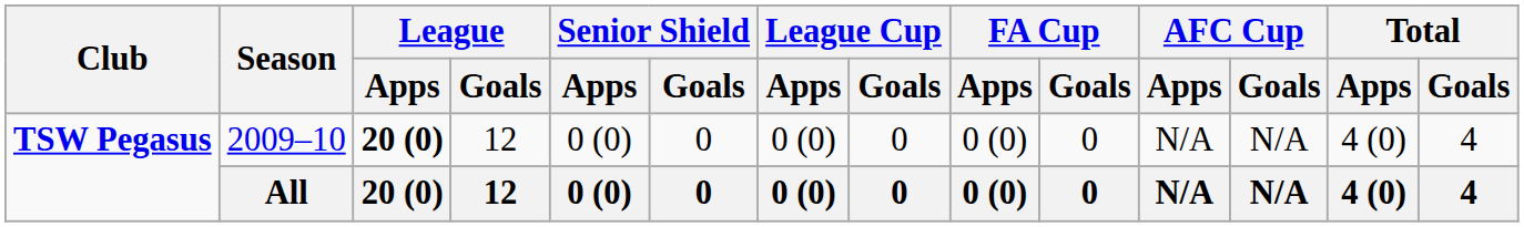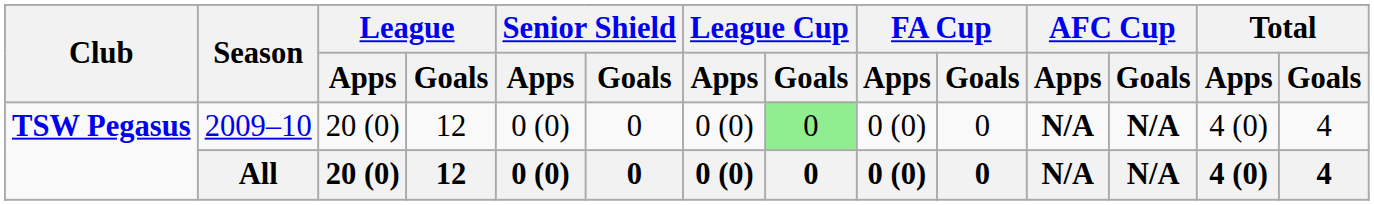TSW Pegasus / 2009–10 | League / Apps: bold -> normal
TSW Pegasus / 2009–10 | League Cup / Goals: no background -> lightgreen background
TSW Pegasus / 2009–10 | AFC Cup / Apps: normal -> bold
TSW Pegasus / 2009–10 | AFC Cup / Goals: normal -> bold
